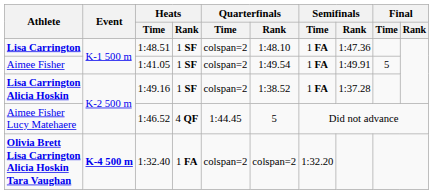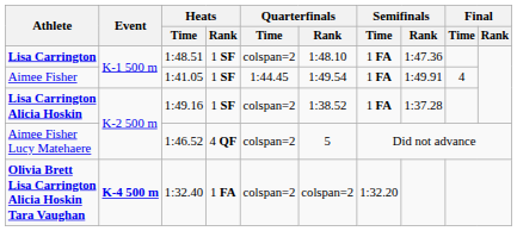Aimee Fisher | Quarterfinals / Time: colspan=2 -> 1:44.45
Aimee Fisher | Final / Time: 5 -> 4
Aimee Fisher Lucy Matehaere | Quarterfinals / Time: 1:44.45 -> colspan=2
